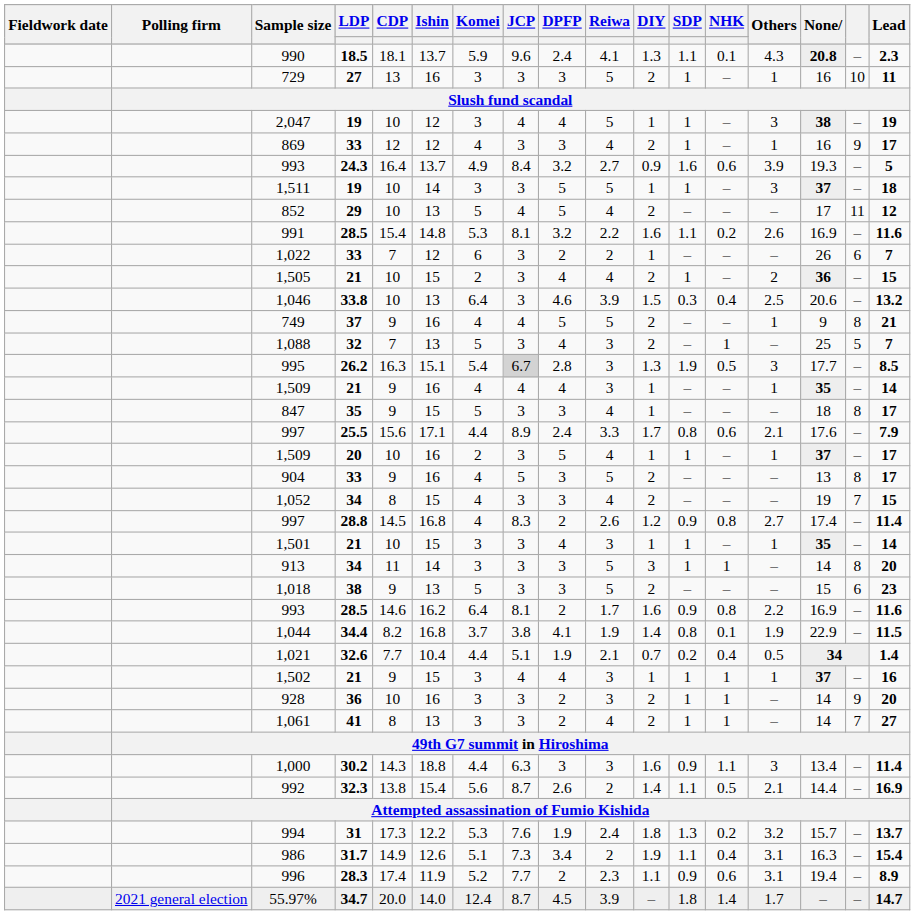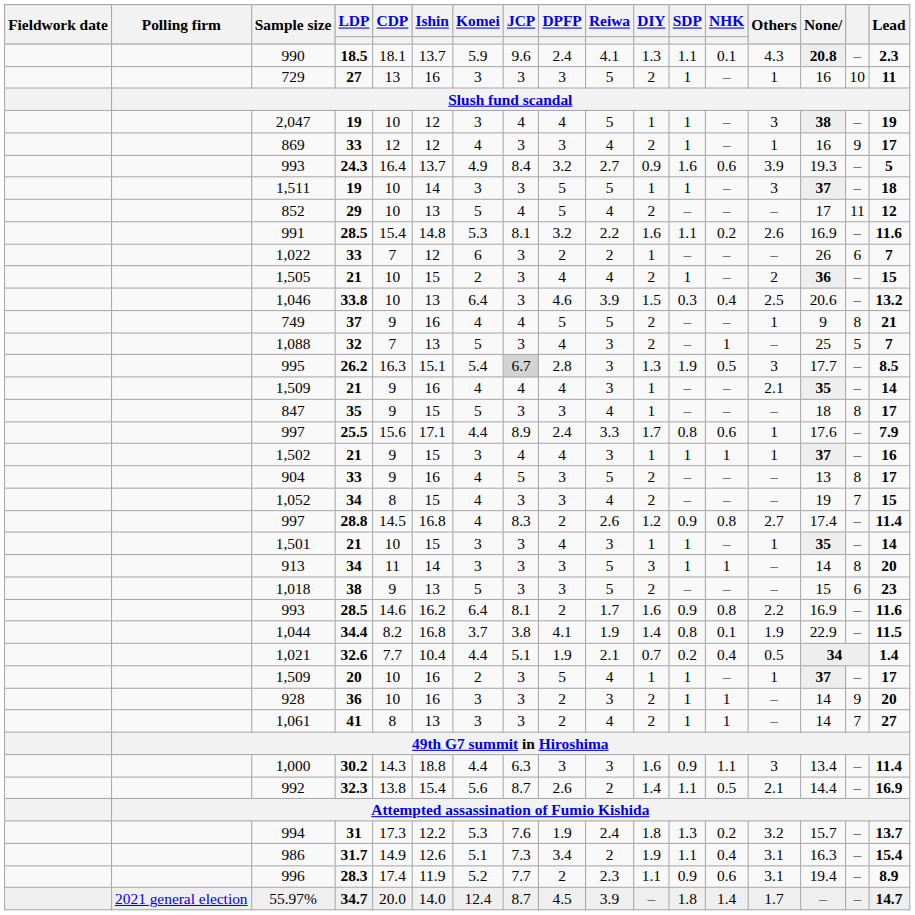1,509 / 21 | Others: 1 -> 2.1
997 / 25.5 | Others: 2.1 -> 1
rows swapped: 1,509 / 20 <-> 1,502
